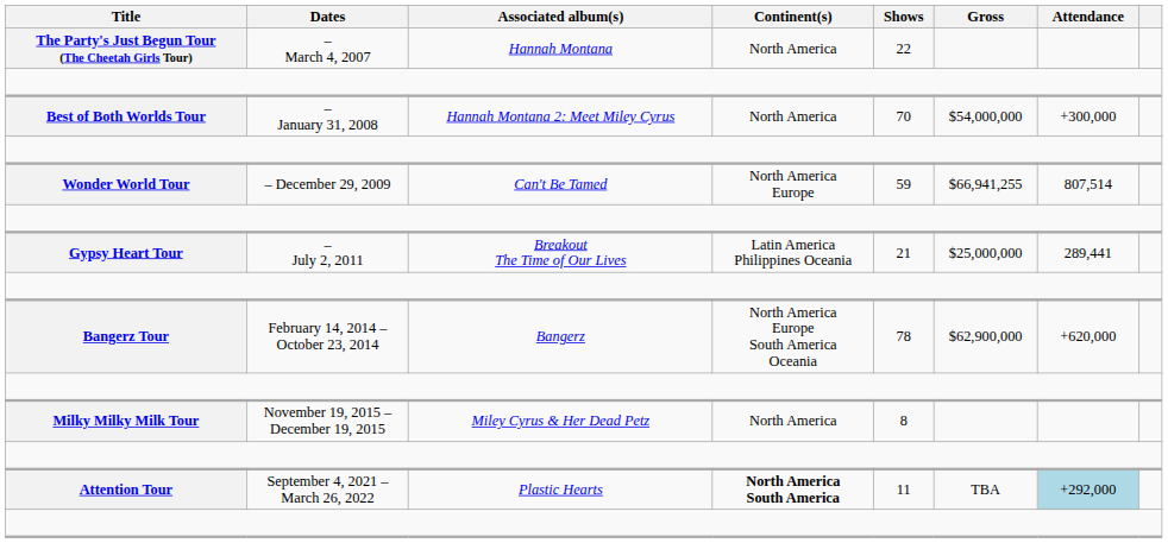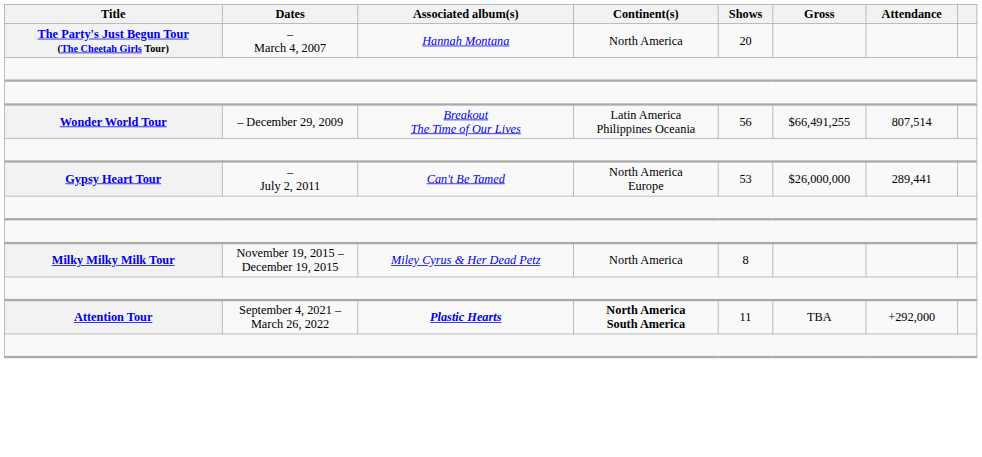The Party's Just Begun Tour (The Cheetah Girls Tour) | Shows: 22 -> 20
- row: Best of Both Worlds Tour | – January 31, 2008 | Hannah Montana 2: Meet Miley Cyrus | North America | 70 | $54,000,000 | +300,000
Wonder World Tour | Associated album(s): Can't Be Tamed -> Breakout The Time of Our Lives
Wonder World Tour | Continent(s): North America Europe -> Latin America Philippines Oceania
Wonder World Tour | Shows: 59 -> 56
Wonder World Tour | Gross: $66,941,255 -> $66,491,255
Gypsy Heart Tour | Associated album(s): Breakout The Time of Our Lives -> Can't Be Tamed
Gypsy Heart Tour | Continent(s): Latin America Philippines Oceania -> North America Europe
Gypsy Heart Tour | Shows: 21 -> 53
Gypsy Heart Tour | Gross: $25,000,000 -> $26,000,000
- row: Bangerz Tour | February 14, 2014 – October 23, 2014 | Bangerz | North America Europe South America Oceania | 78 | $62,900,000 | +620,000
Attention Tour | Associated album(s): normal -> bold
Attention Tour | Attendance: lightblue background -> no background
